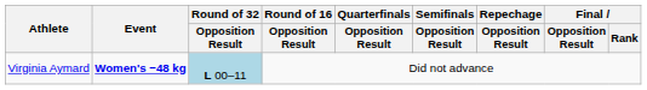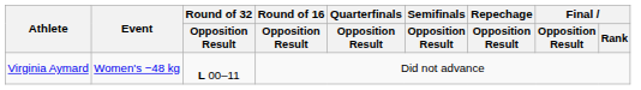Virginia Aymard | Event: bold -> normal
Virginia Aymard | Round of 32 / Opposition Result: lightblue background -> no background
